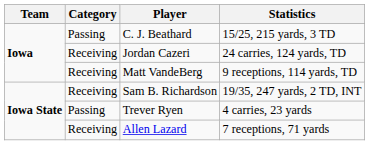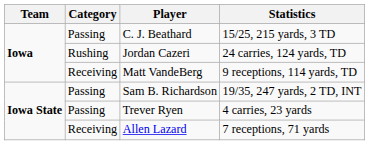Jordan Cazeri | Category: Receiving -> Rushing
Sam B. Richardson | Category: Receiving -> Passing
